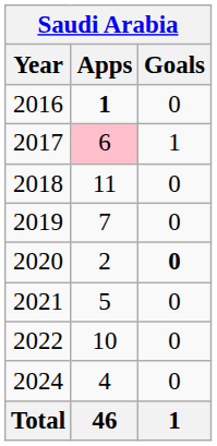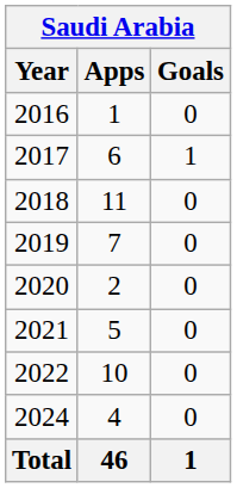2016 | Apps: bold -> normal
2017 | Apps: pink background -> no background
2020 | Goals: bold -> normal
